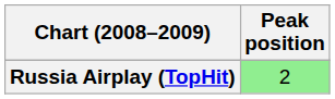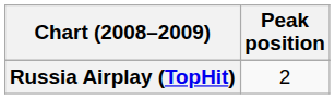Russia Airplay (TopHit) | Peak position: lightgreen background -> no background
